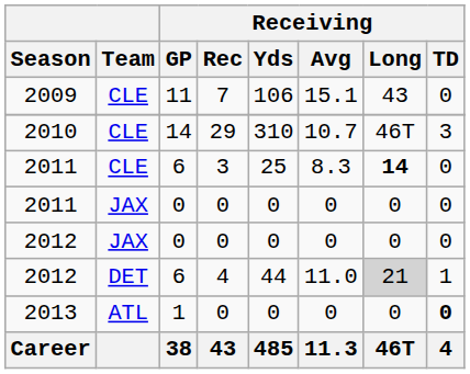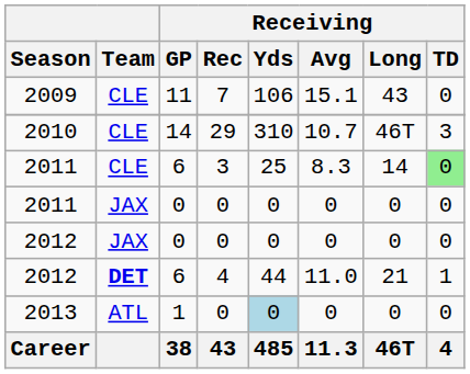2011 / 6 | Receiving / Long: bold -> normal
2011 / 6 | Receiving / TD: no background -> lightgreen background
2012 / 6 | Team: normal -> bold
2012 / 6 | Receiving / Long: lightgrey background -> no background
2013 | Receiving / Yds: no background -> lightblue background
2013 | Receiving / TD: bold -> normal
